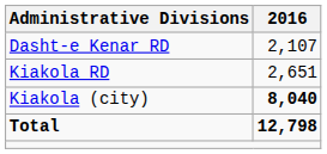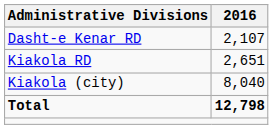Kiakola (city) | 2016: bold -> normal
